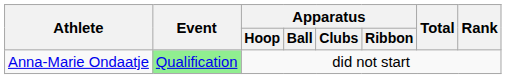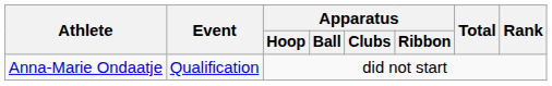Anna-Marie Ondaatje | Event: lightgreen background -> no background
